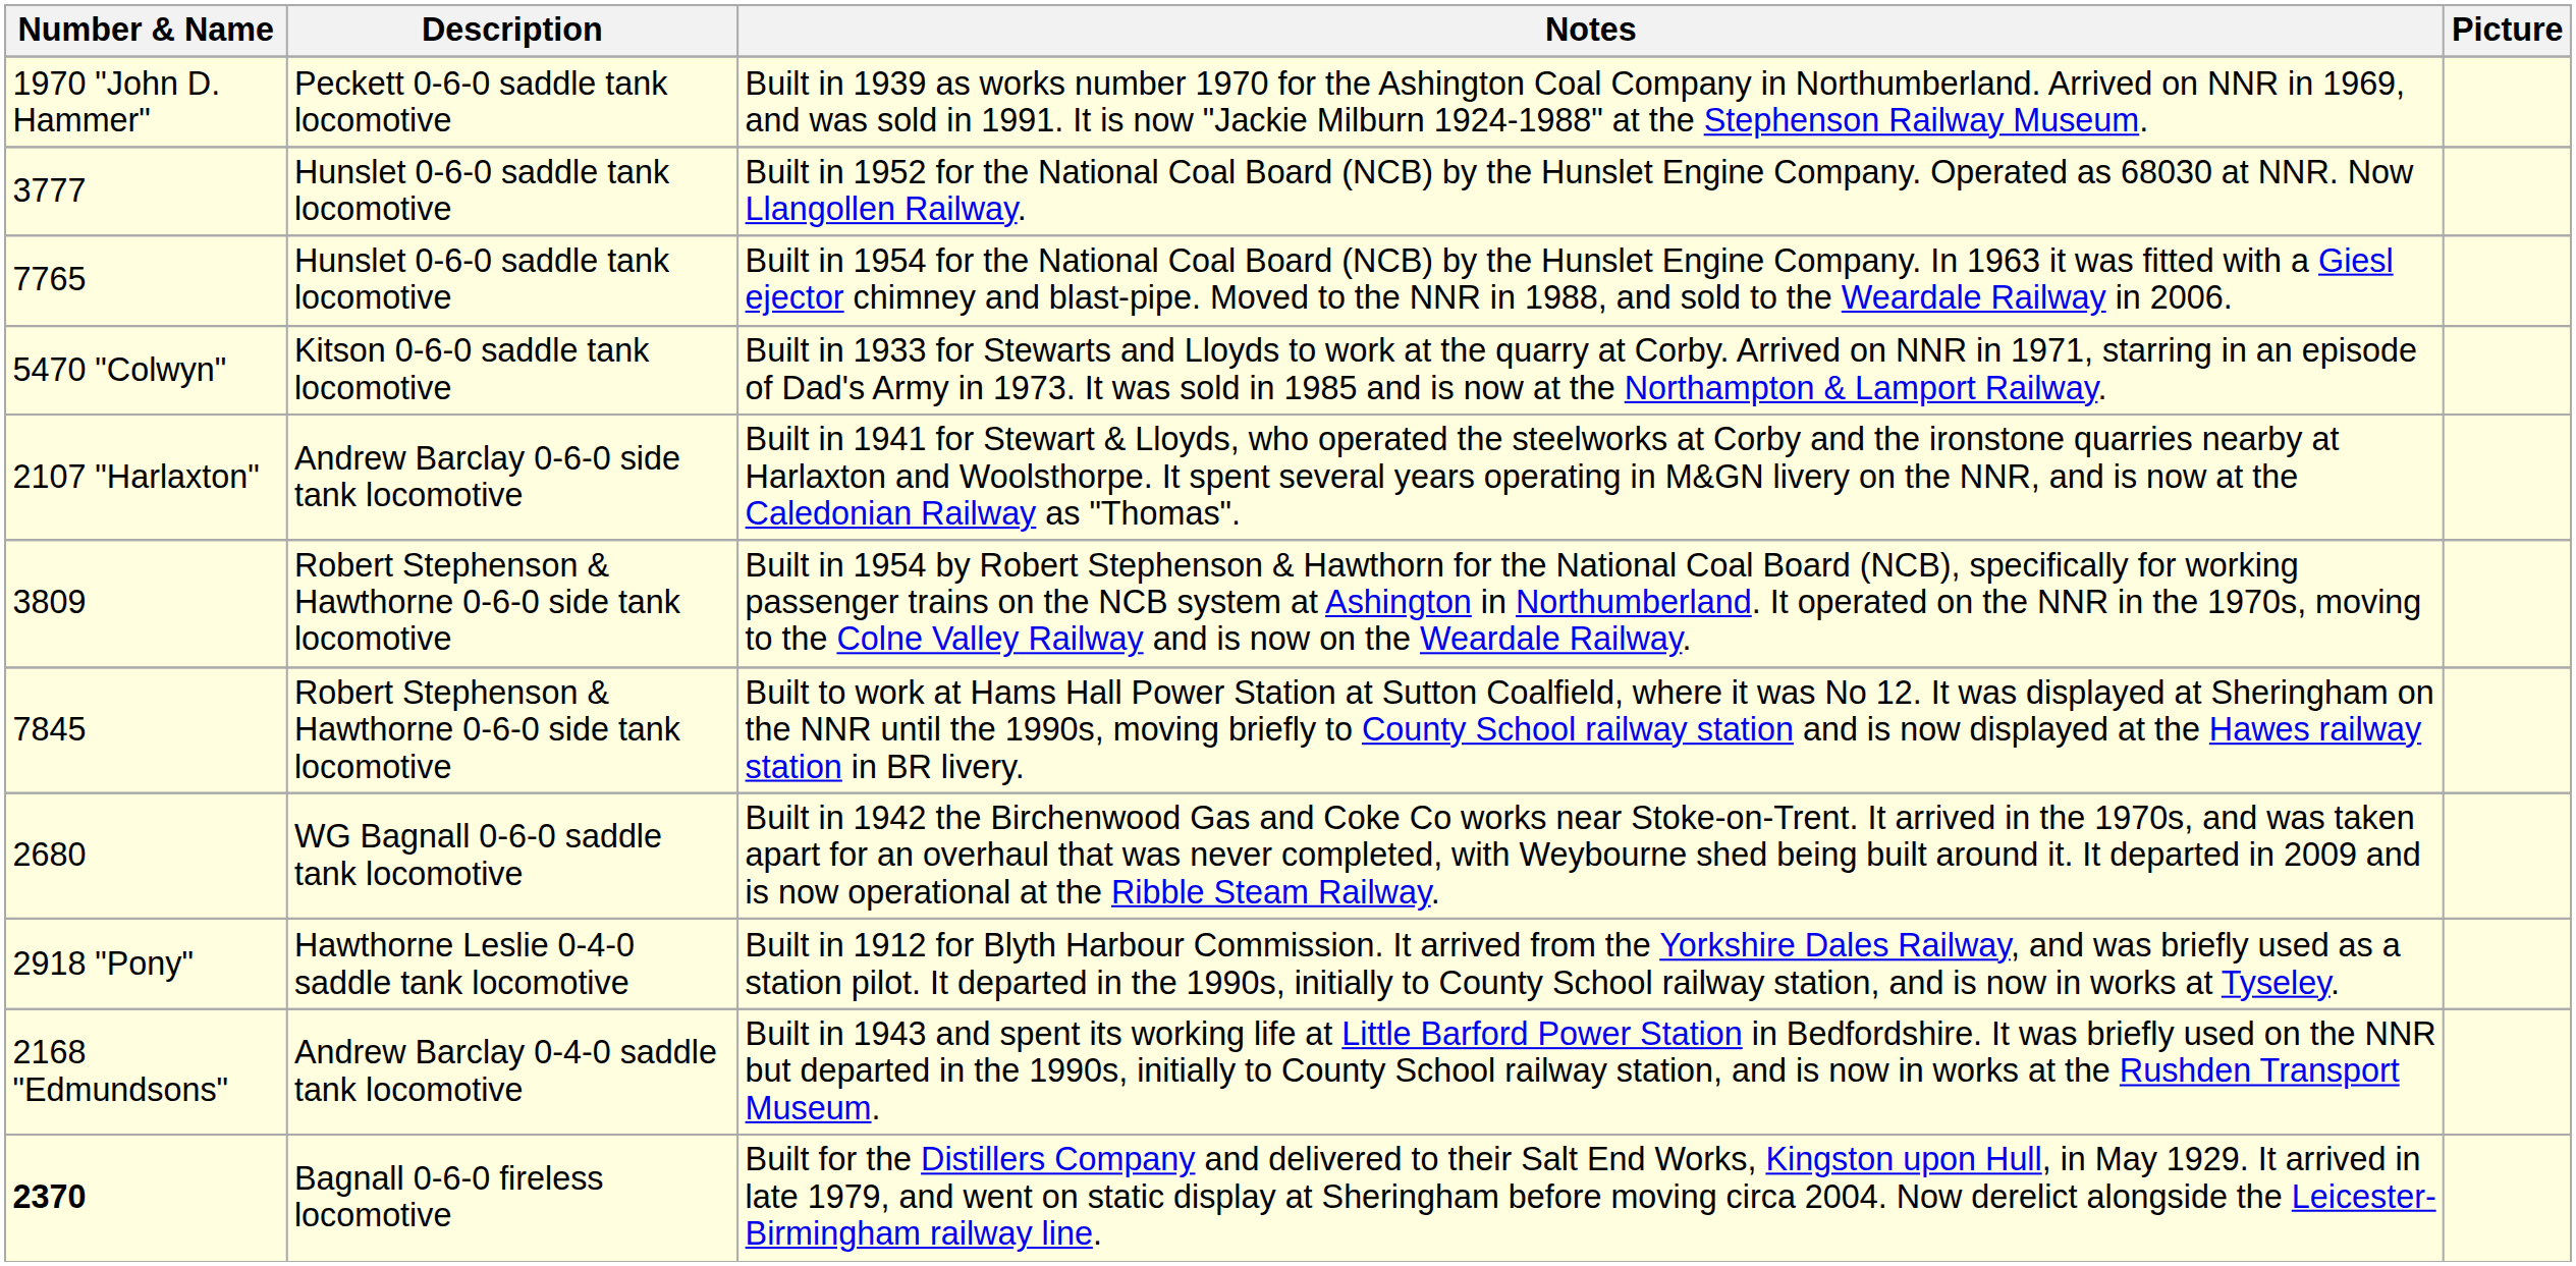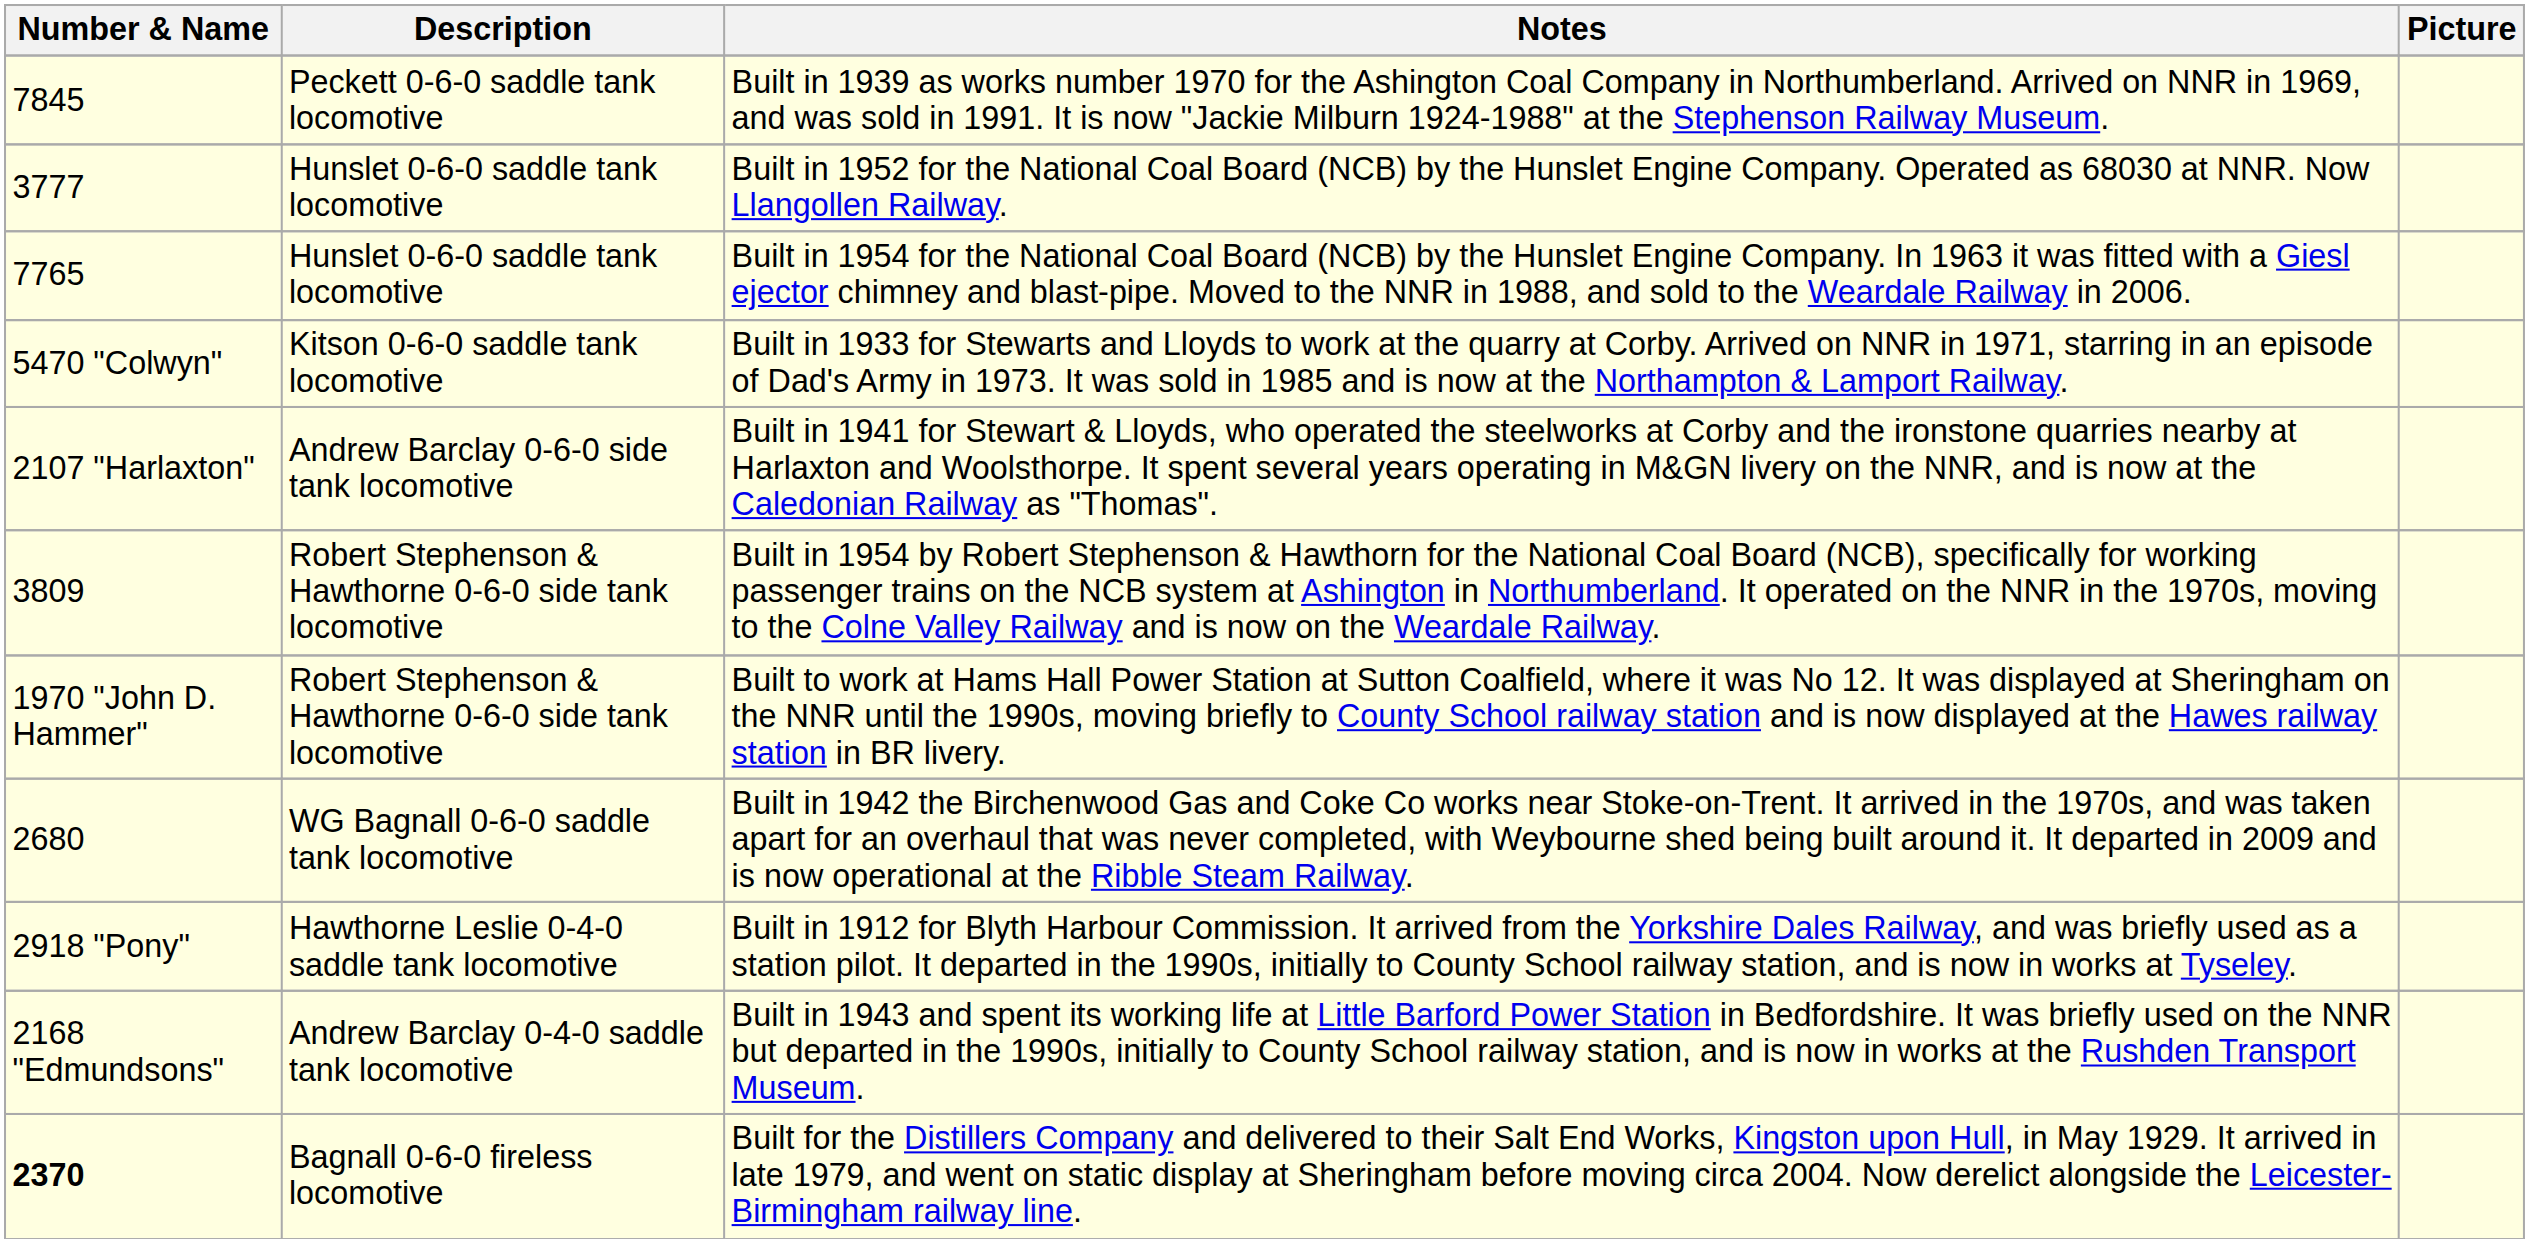row 2 | Number & Name: 1970 "John D. Hammer" -> 7845
row 8 | Number & Name: 7845 -> 1970 "John D. Hammer"
